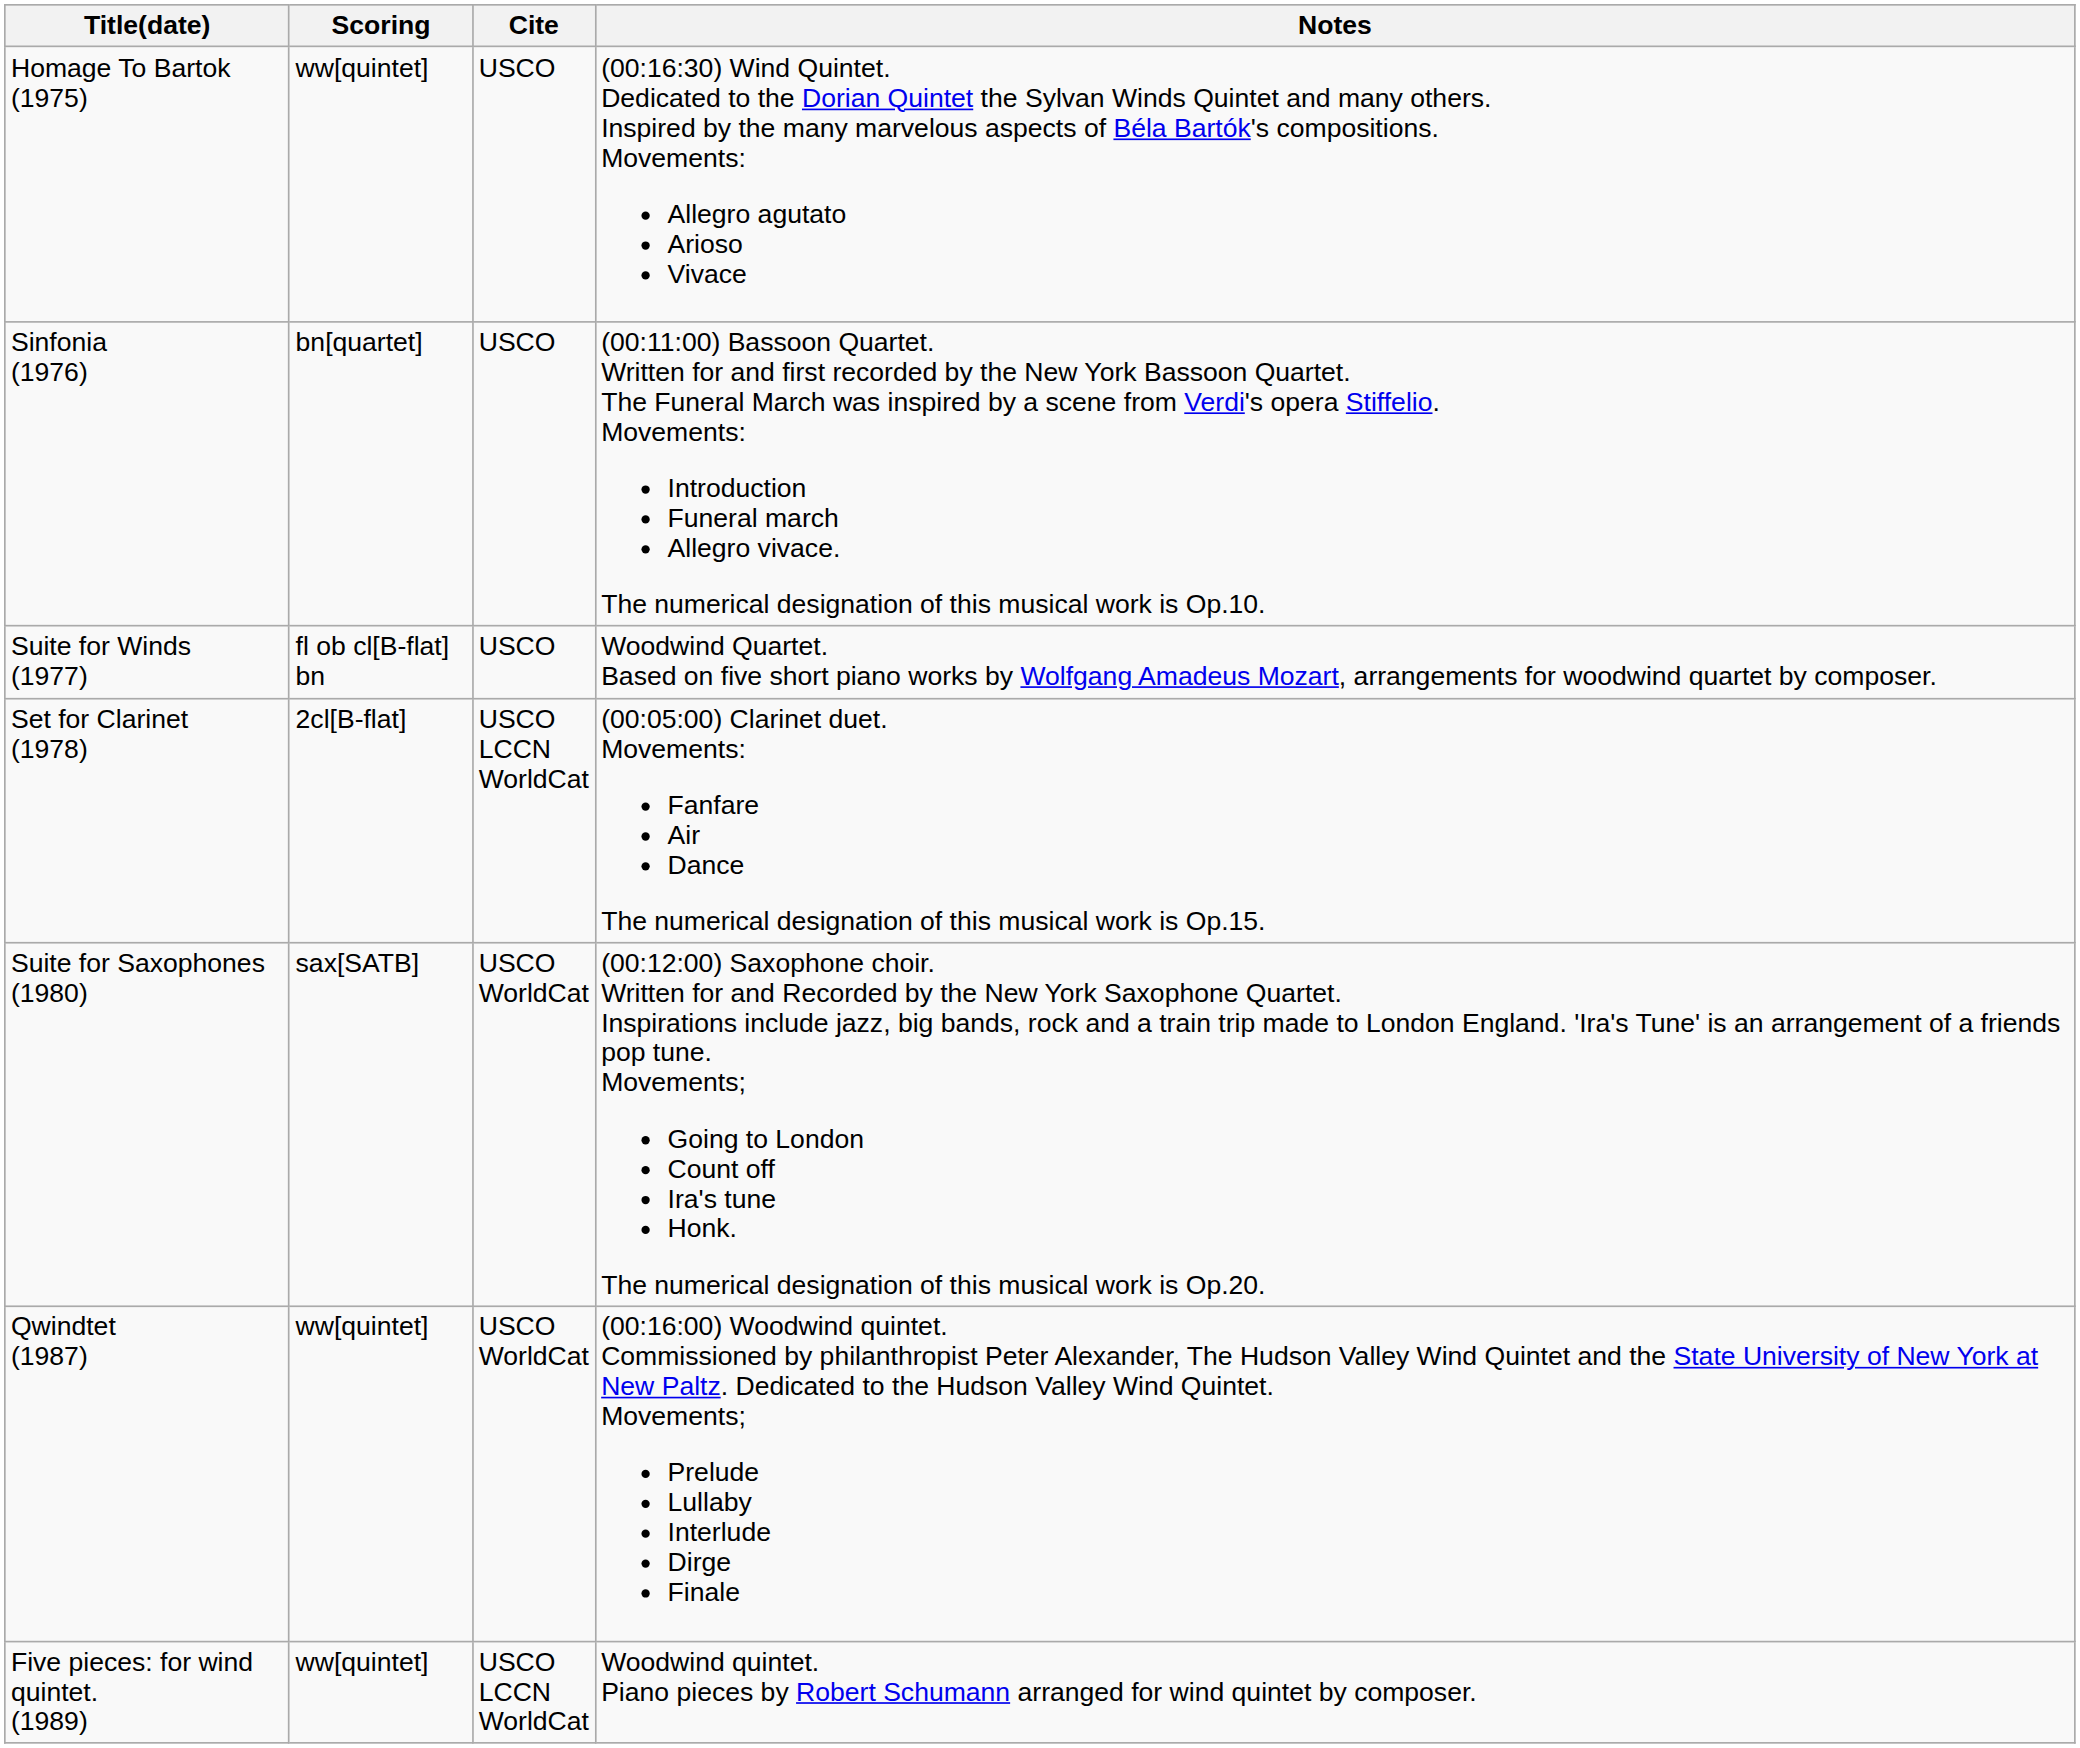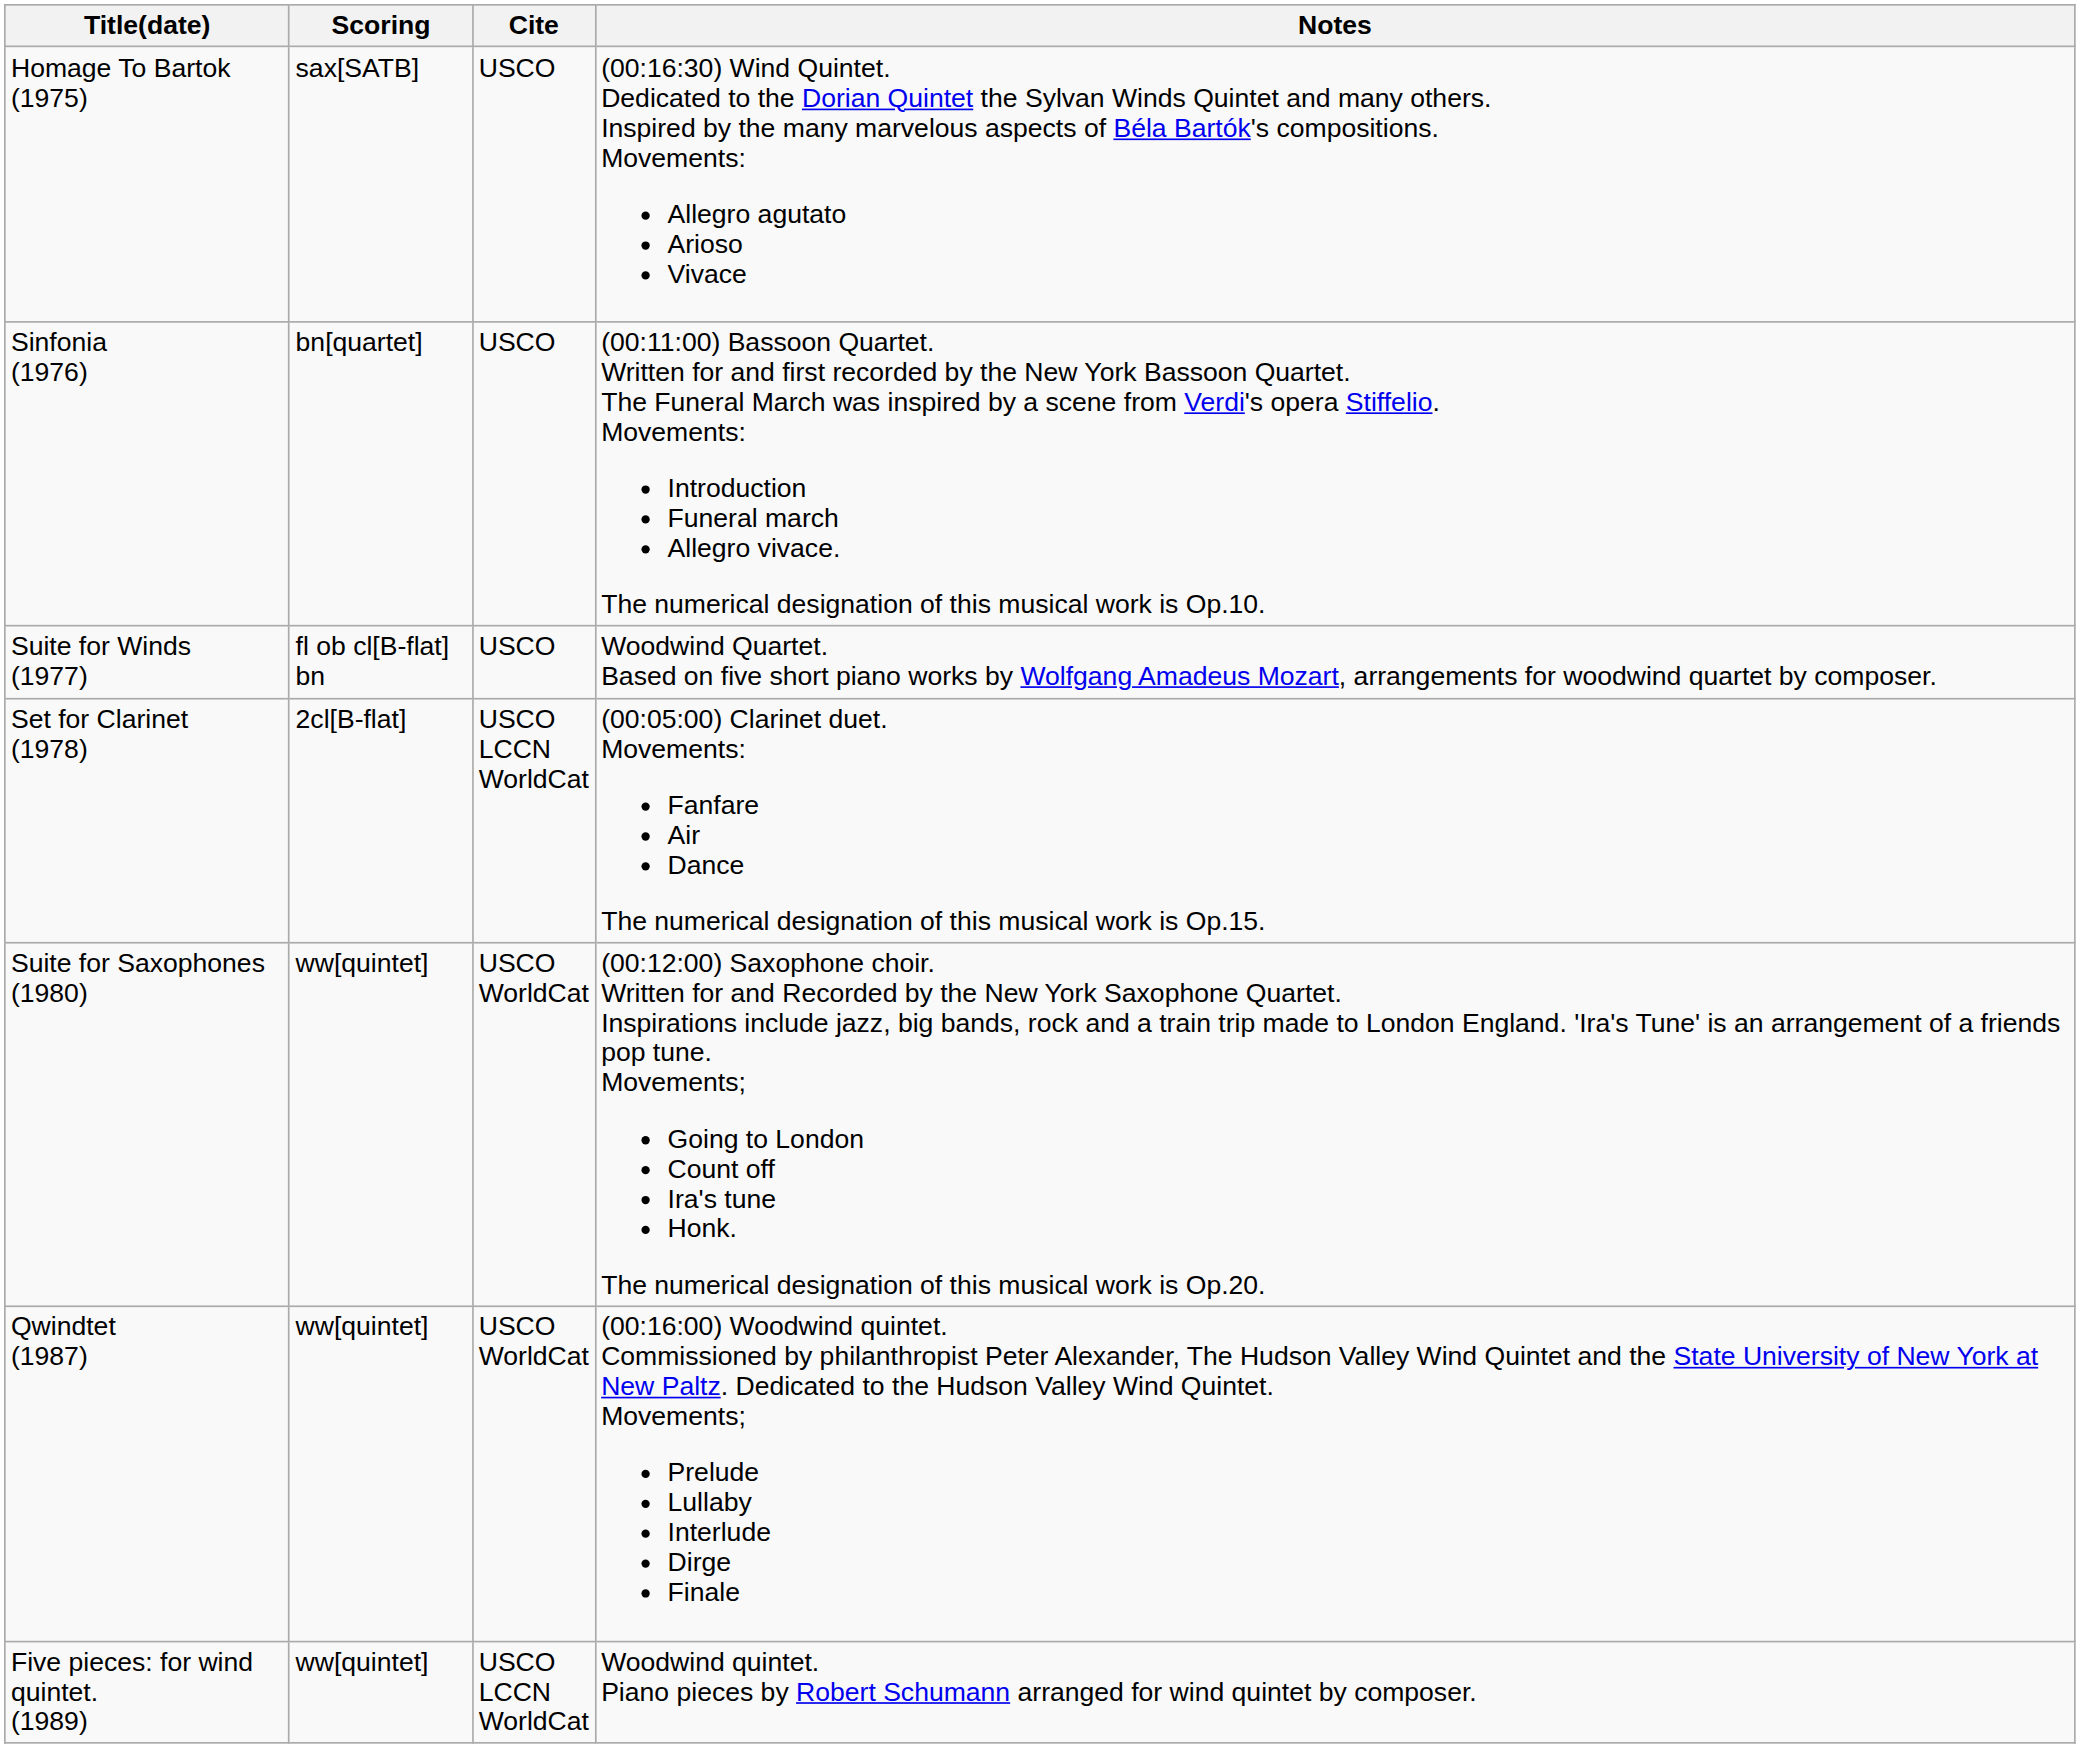Homage To Bartok (1975) | Scoring: ww[quintet] -> sax[SATB]
Suite for Saxophones (1980) | Scoring: sax[SATB] -> ww[quintet]
